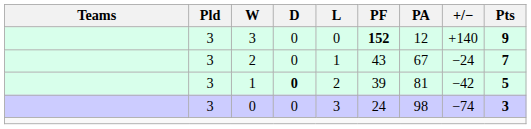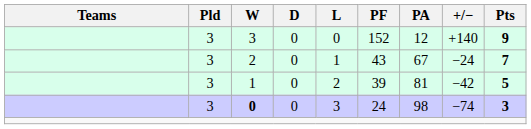row 2 | PF: bold -> normal
row 4 | D: bold -> normal
row 5 | W: normal -> bold
